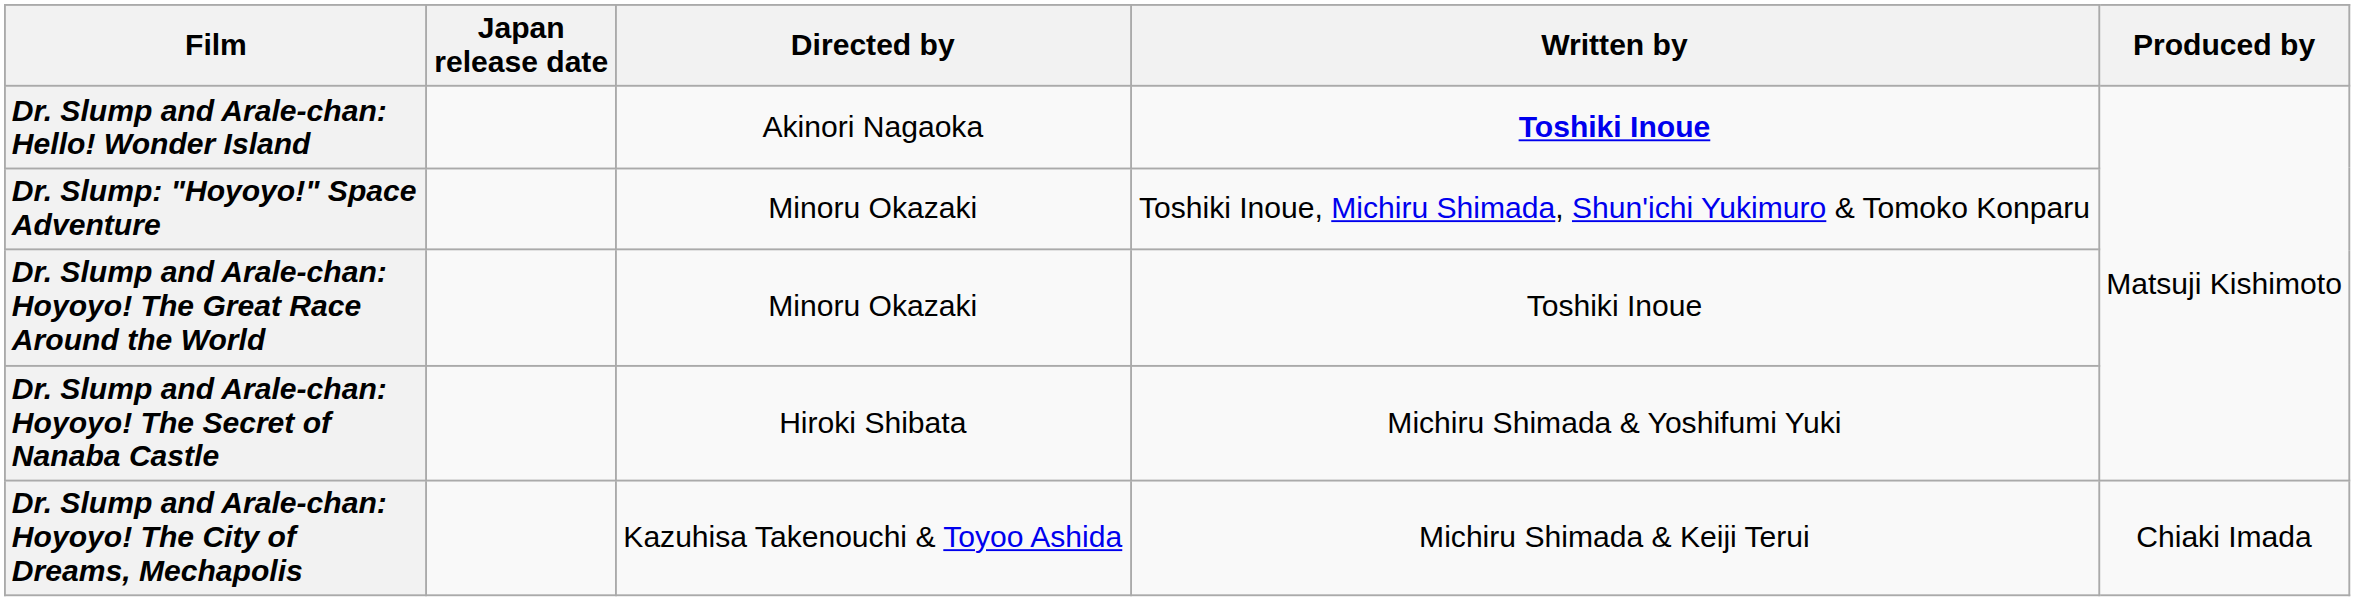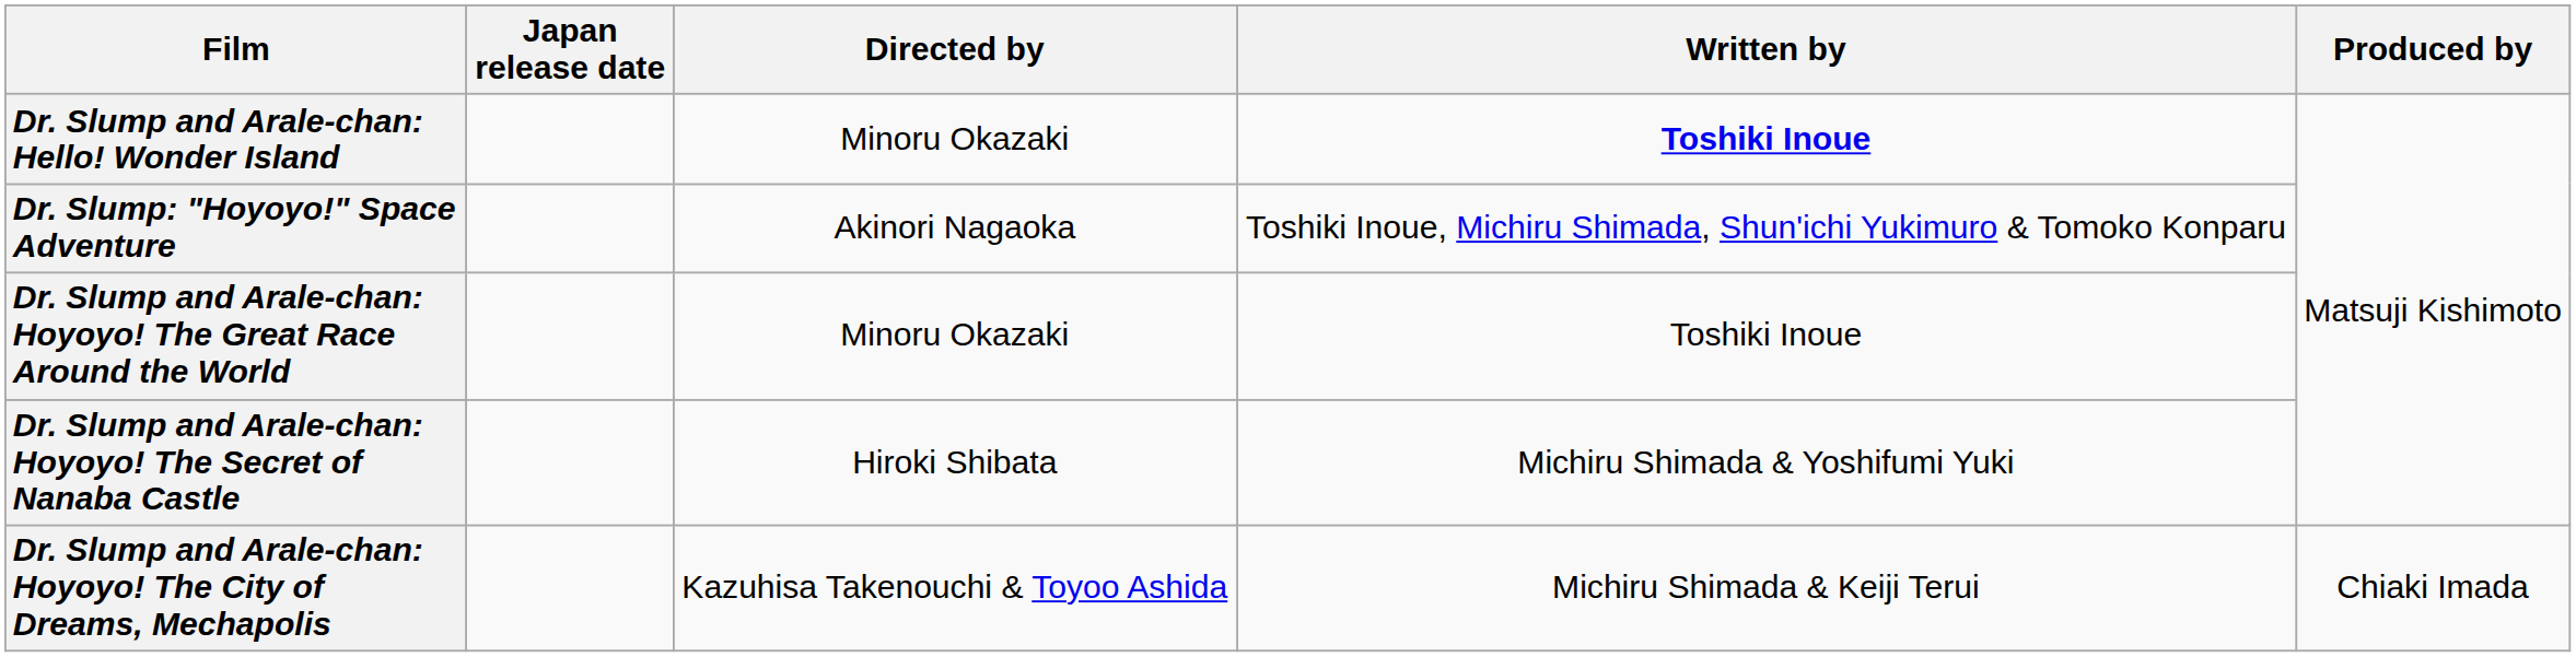Dr. Slump and Arale-chan: Hello! Wonder Island | Directed by: Akinori Nagaoka -> Minoru Okazaki
Dr. Slump: "Hoyoyo!" Space Adventure | Directed by: Minoru Okazaki -> Akinori Nagaoka
